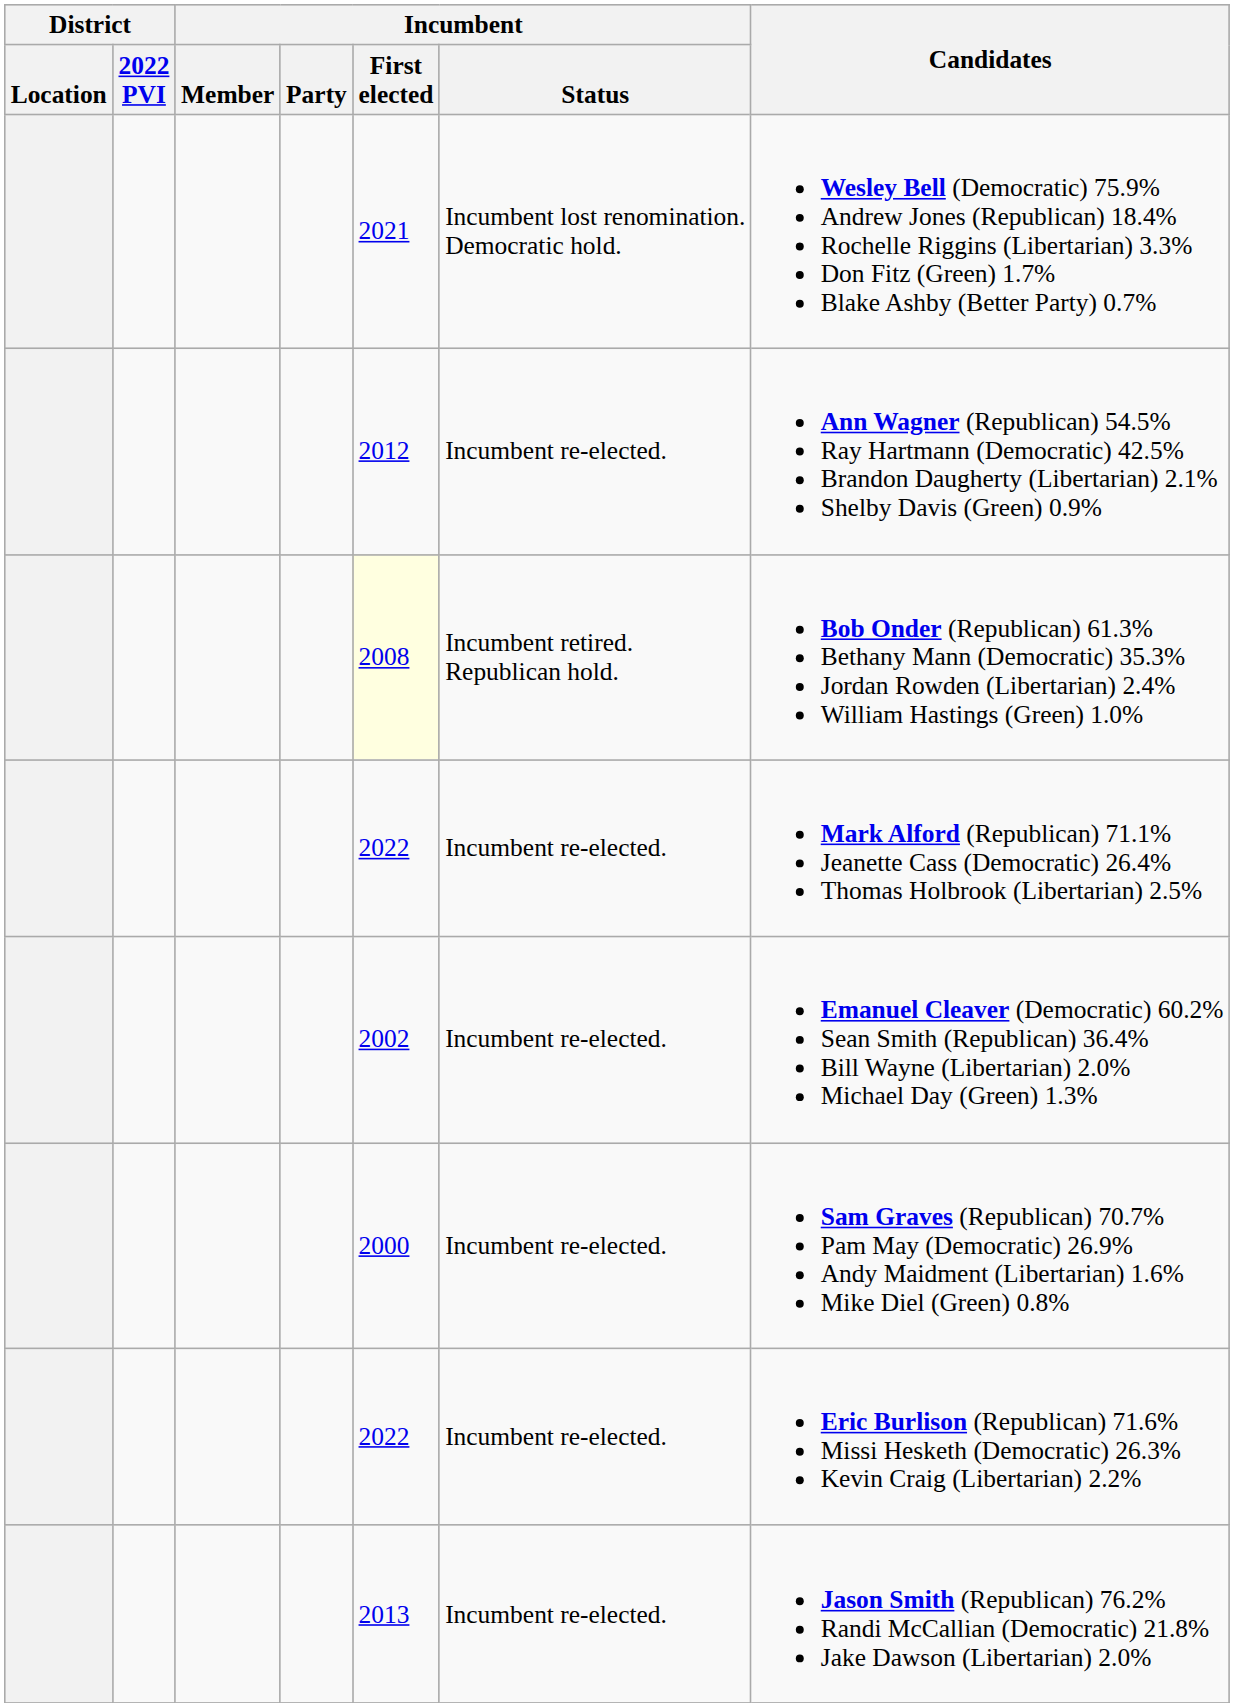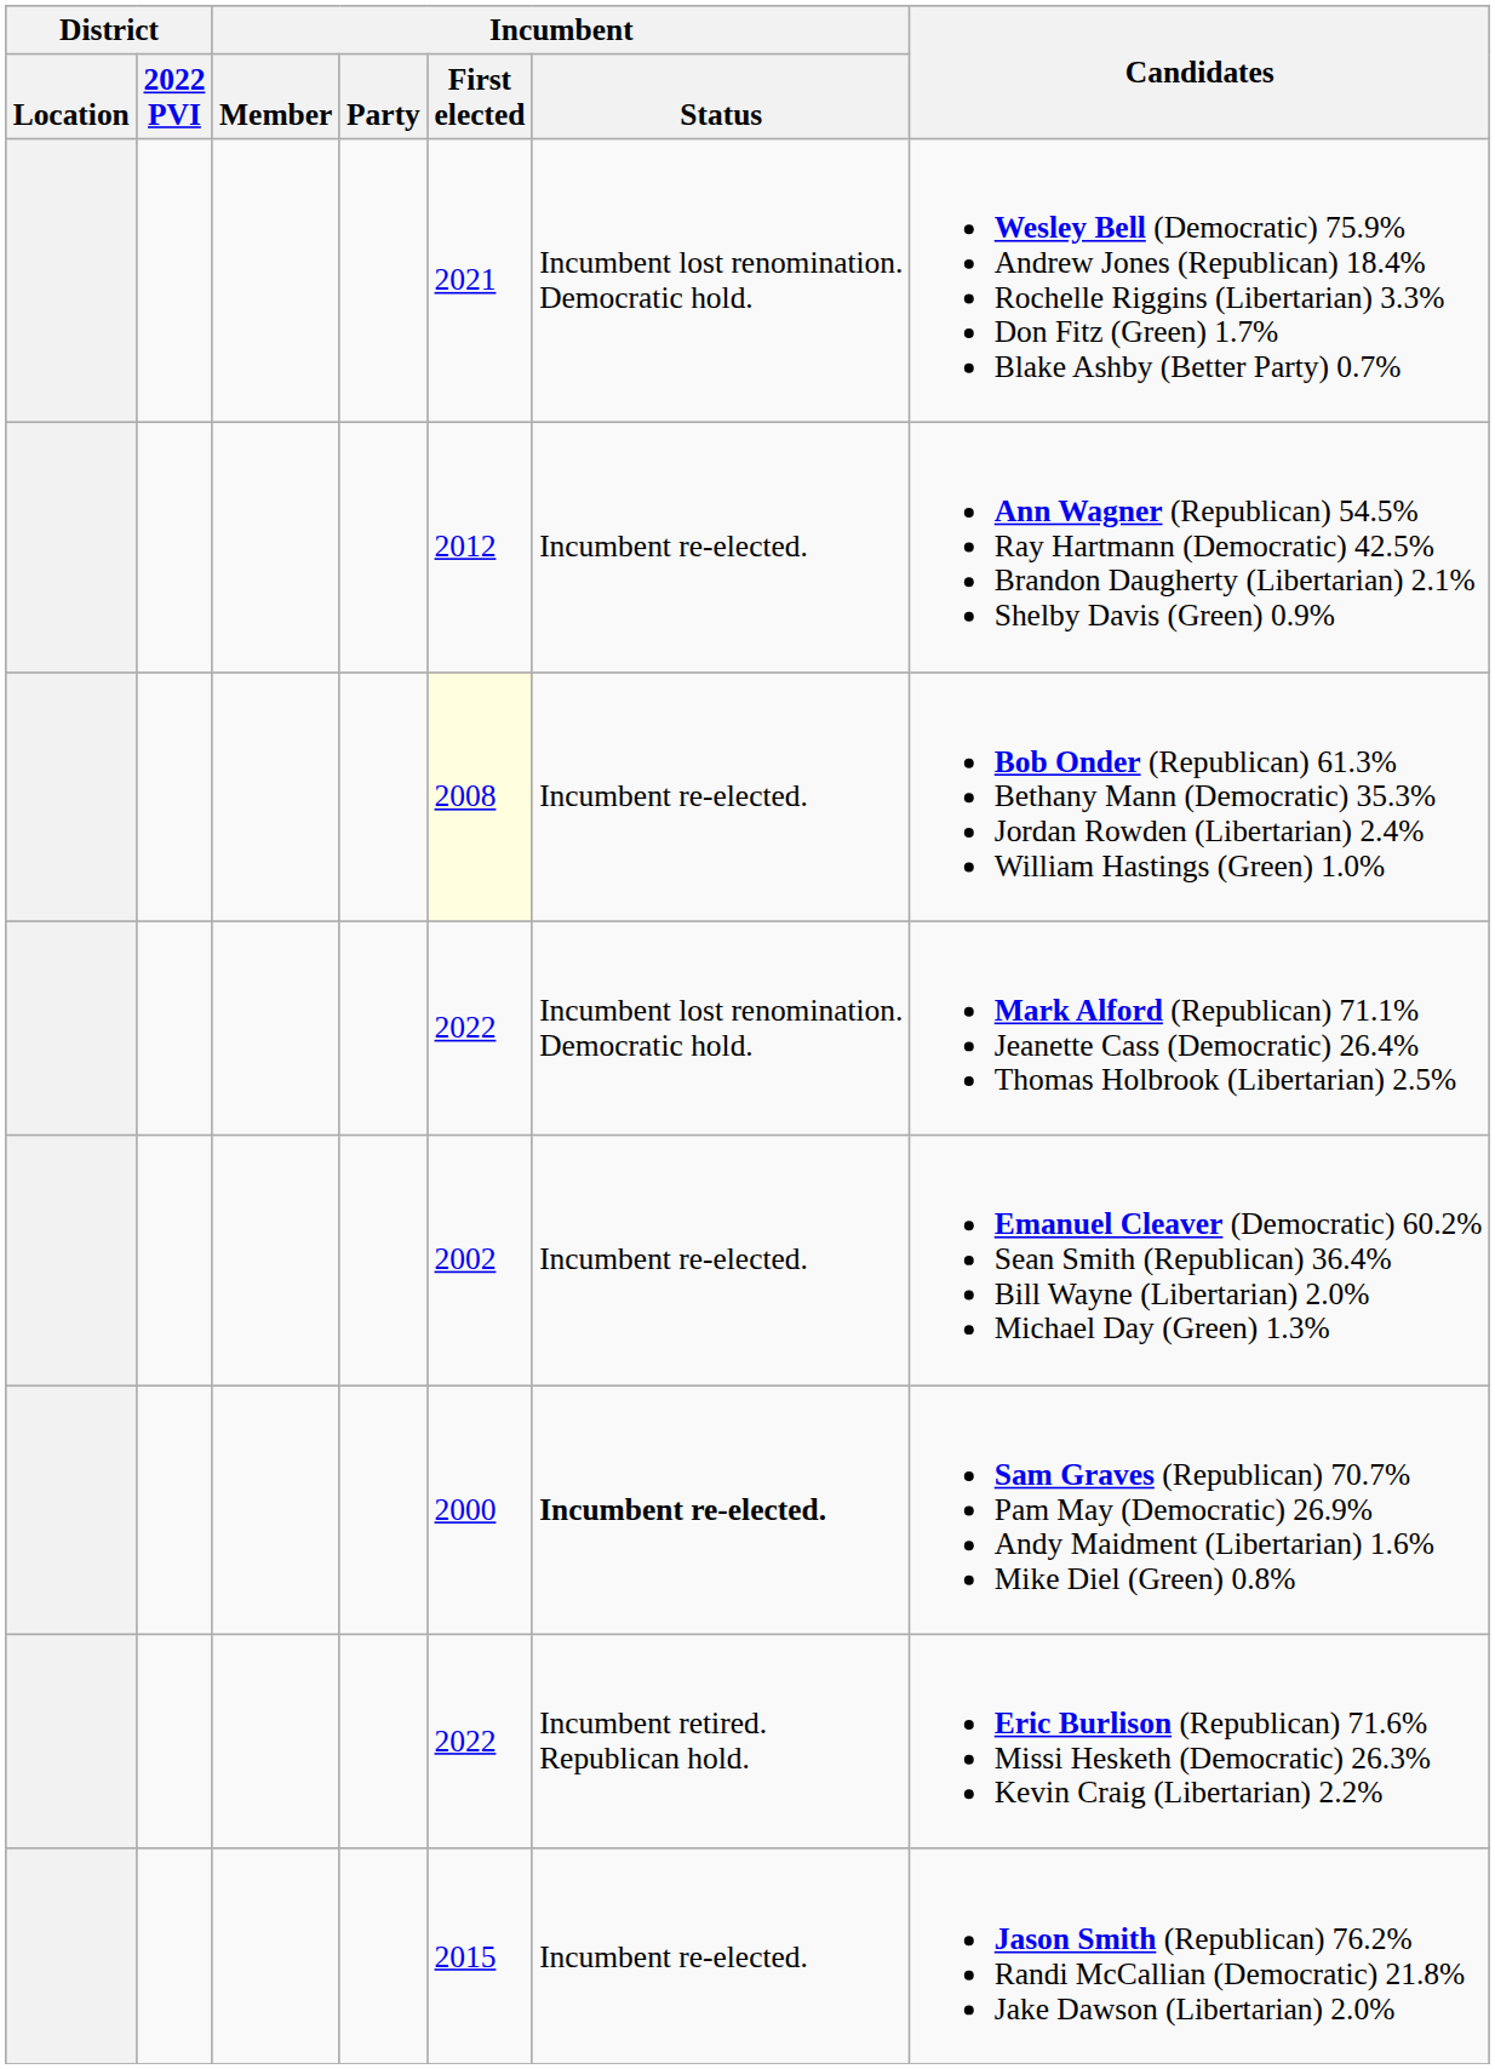row 5 | Incumbent / Status: Incumbent retired. Republican hold. -> Incumbent re-elected.
row 6 | Incumbent / Status: Incumbent re-elected. -> Incumbent lost renomination. Democratic hold.
row 8 | Incumbent / Status: normal -> bold
row 9 | Incumbent / Status: Incumbent re-elected. -> Incumbent retired. Republican hold.
row 10 | Incumbent / First elected: 2013 -> 2015
